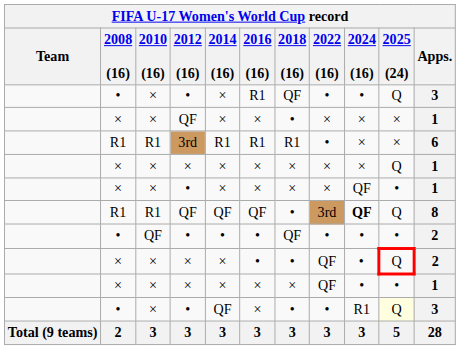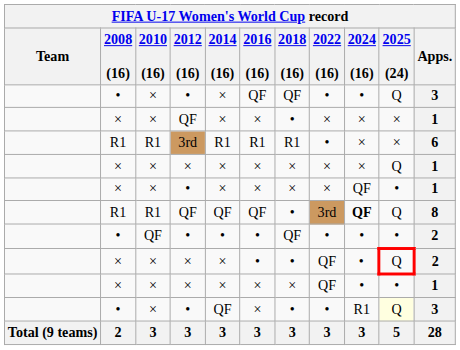row 3 | 2016 (16): R1 -> QF
